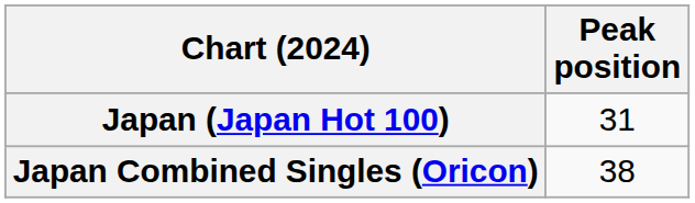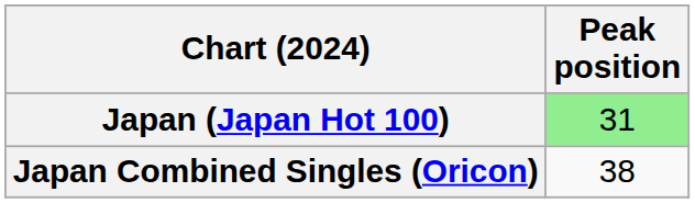Japan (Japan Hot 100) | Peak position: no background -> lightgreen background
